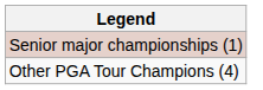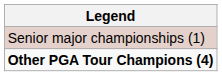row 3 | column 1: normal -> bold
